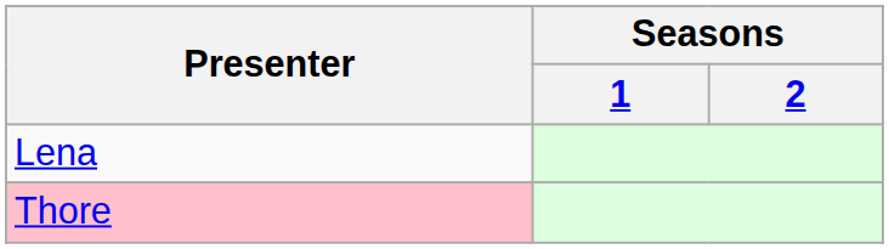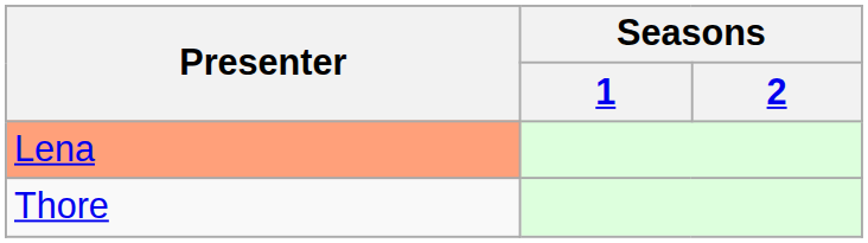Lena | Presenter: no background -> lightsalmon background
Thore | Presenter: pink background -> no background
